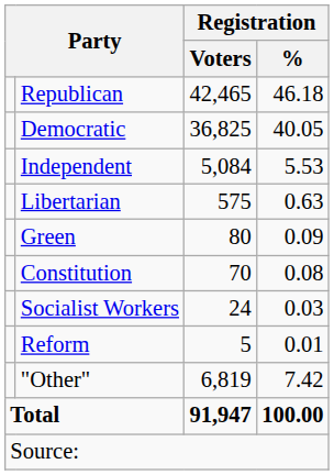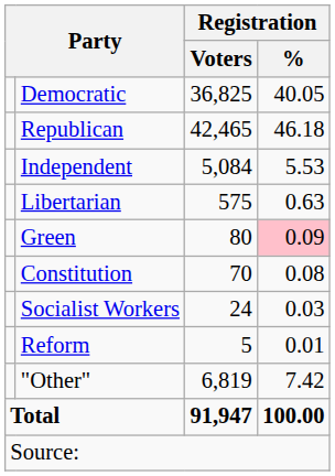rows swapped: Republican <-> Democratic
Green | Registration / %: no background -> pink background
